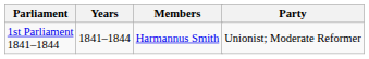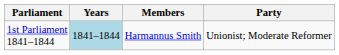1st Parliament 1841–1844 | Years: no background -> lightblue background
